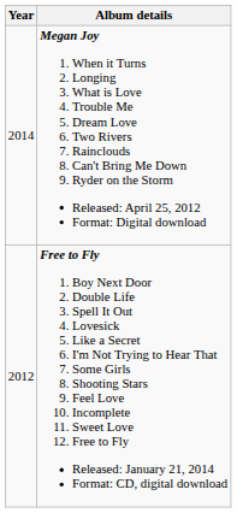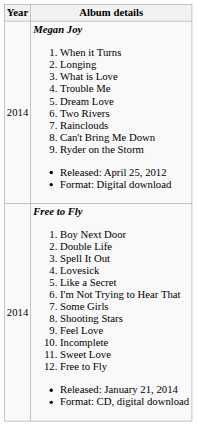row 3 | Year: 2012 -> 2014
